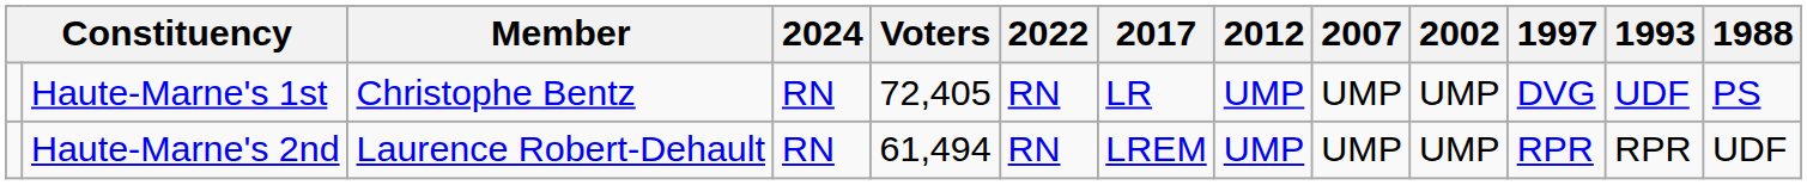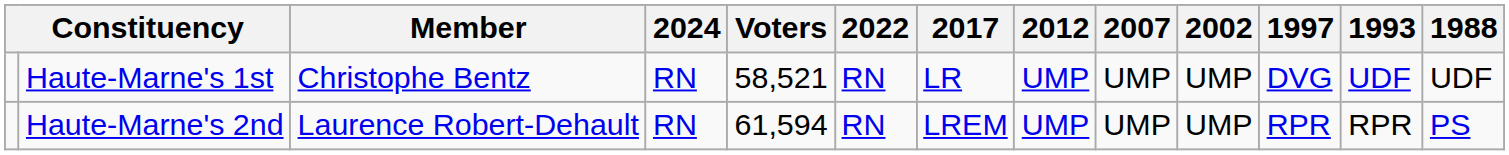Haute-Marne's 1st | Voters: 72,405 -> 58,521
Haute-Marne's 1st | 1988: PS -> UDF
Haute-Marne's 2nd | Voters: 61,494 -> 61,594
Haute-Marne's 2nd | 1988: UDF -> PS
